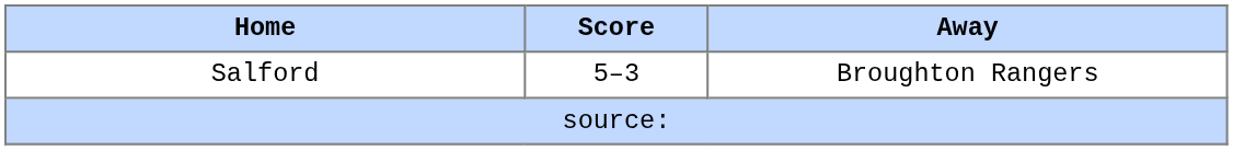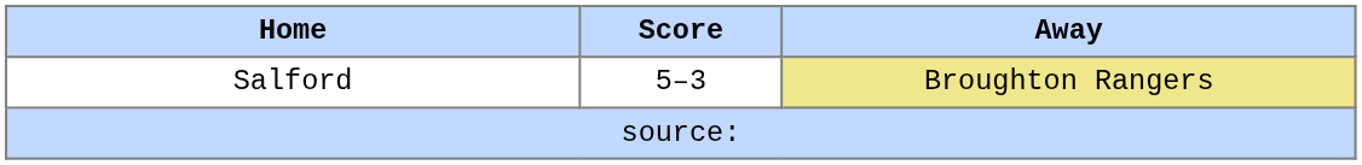Salford | Away: no background -> khaki background
